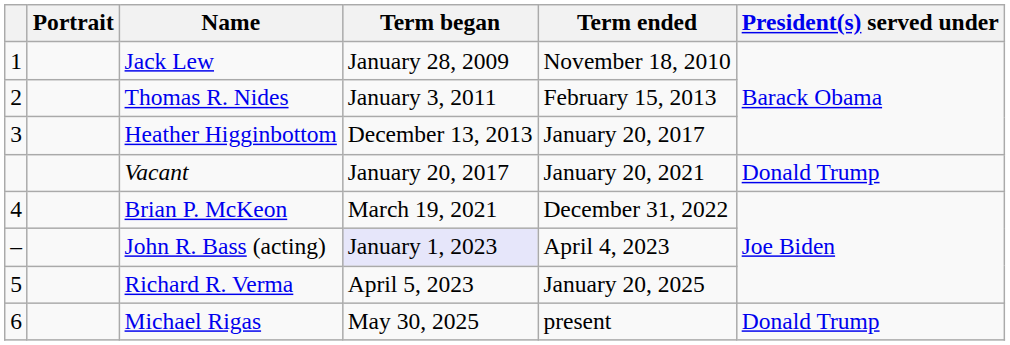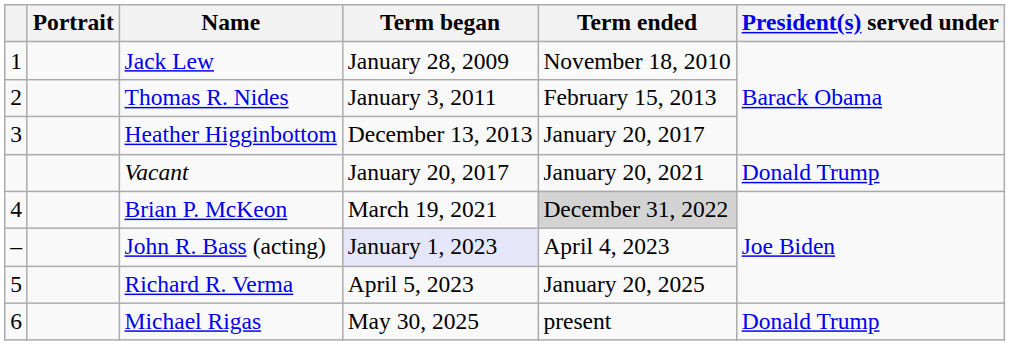Brian P. McKeon | Term ended: no background -> lightgrey background
